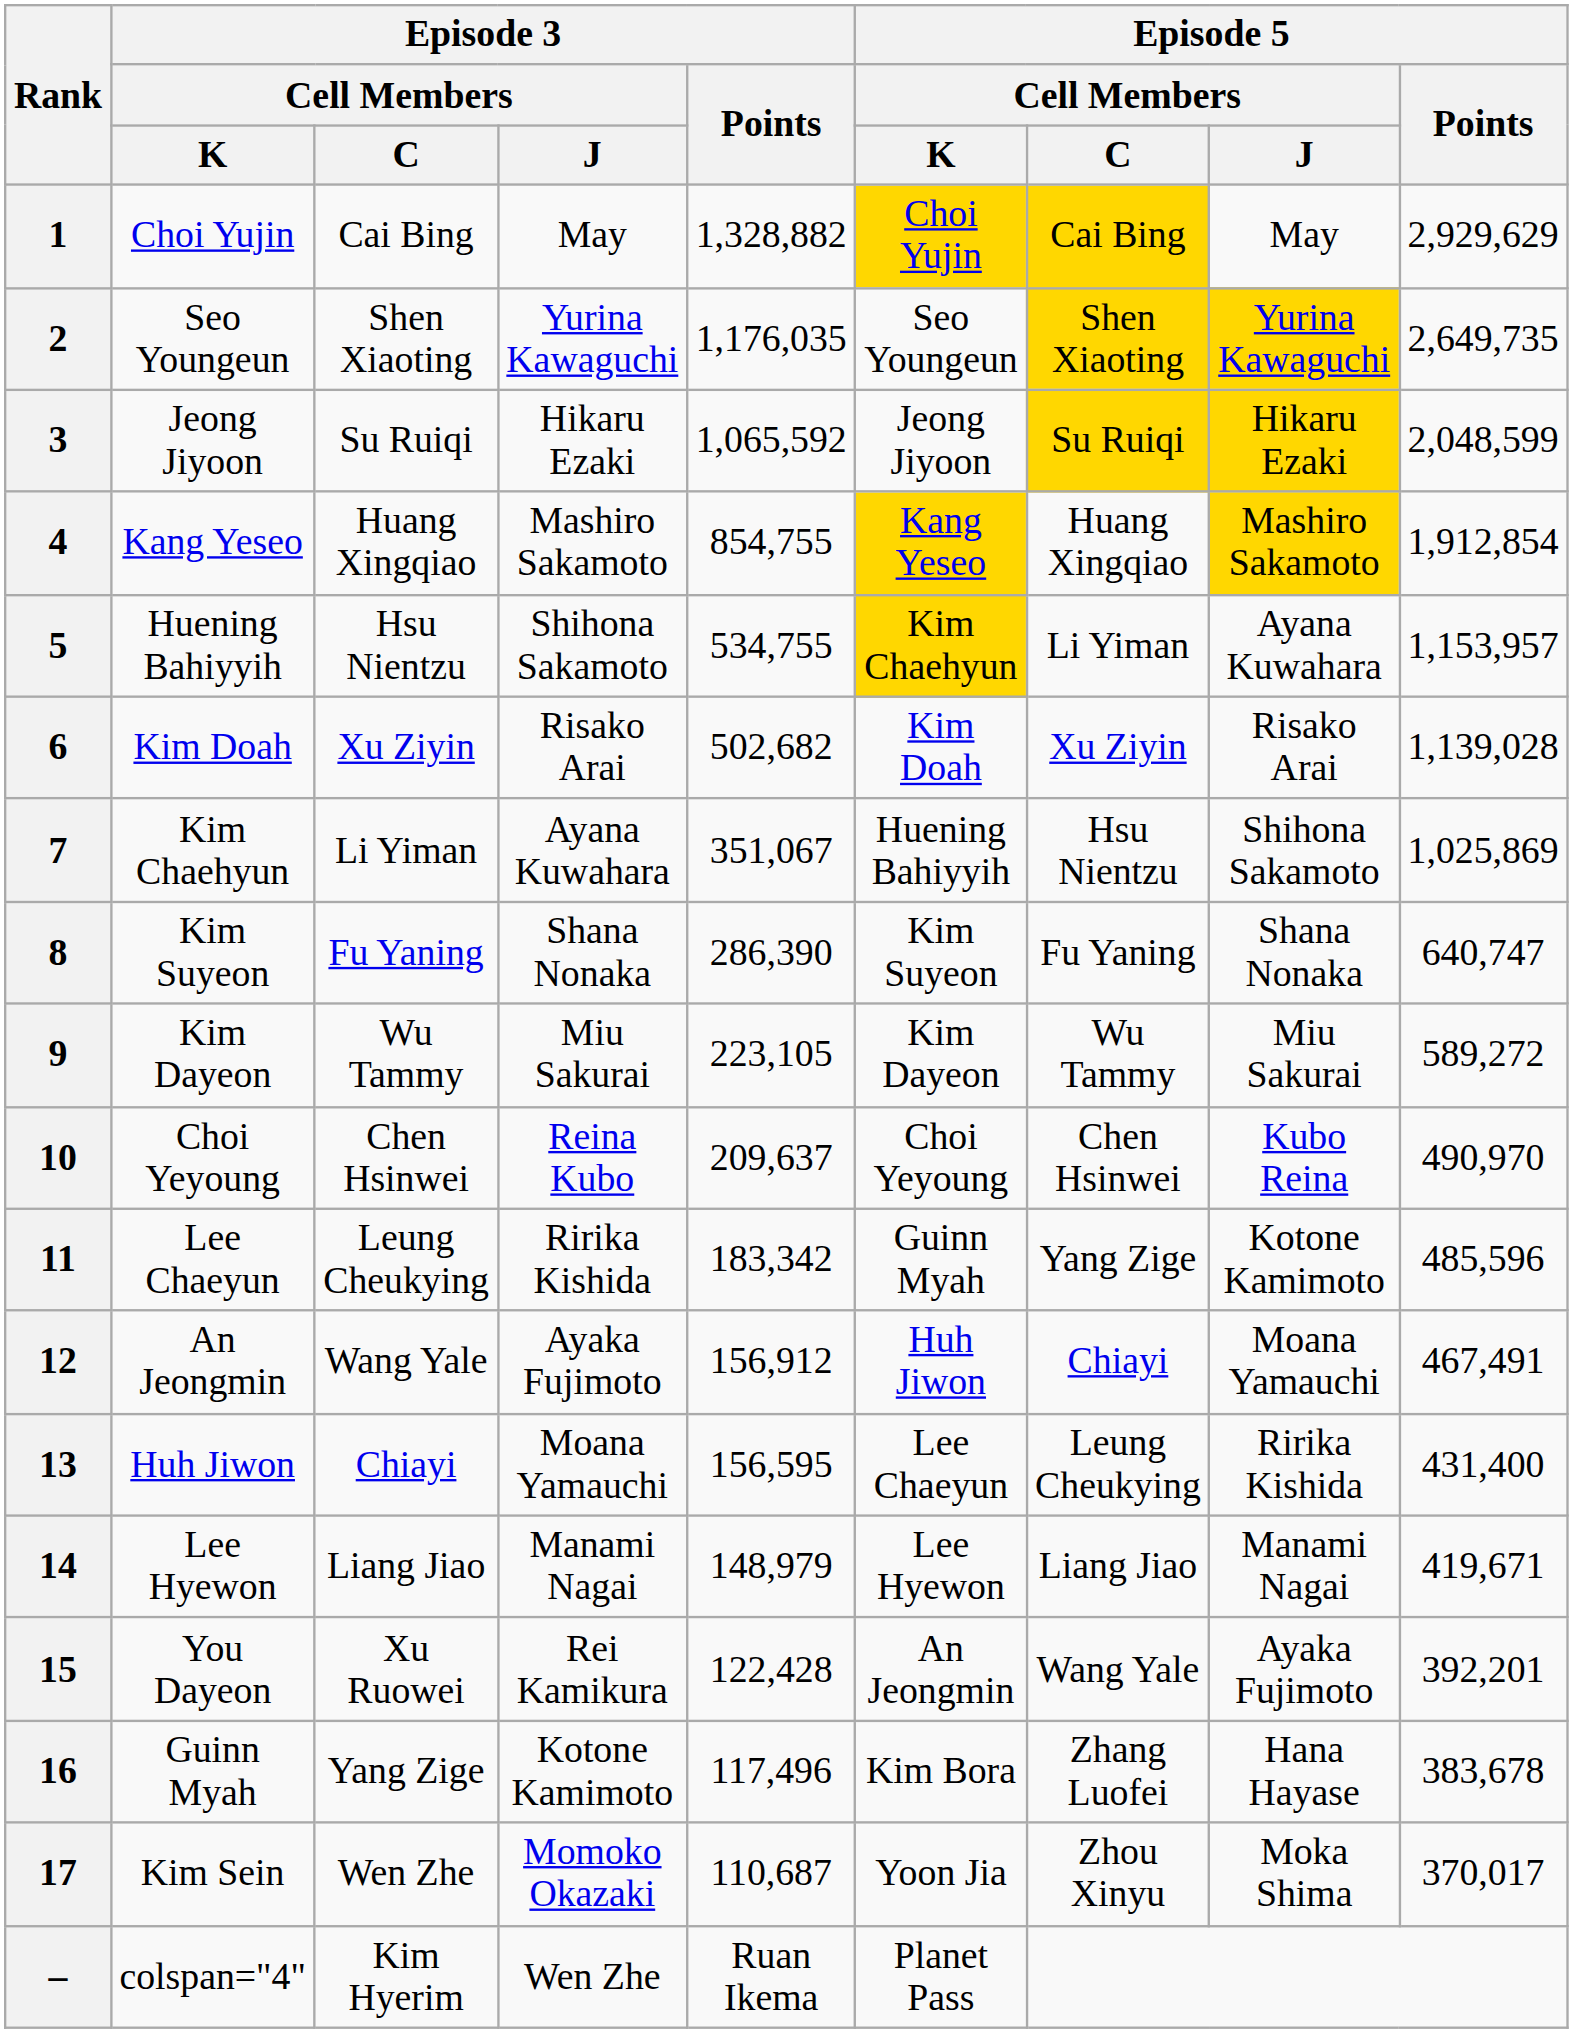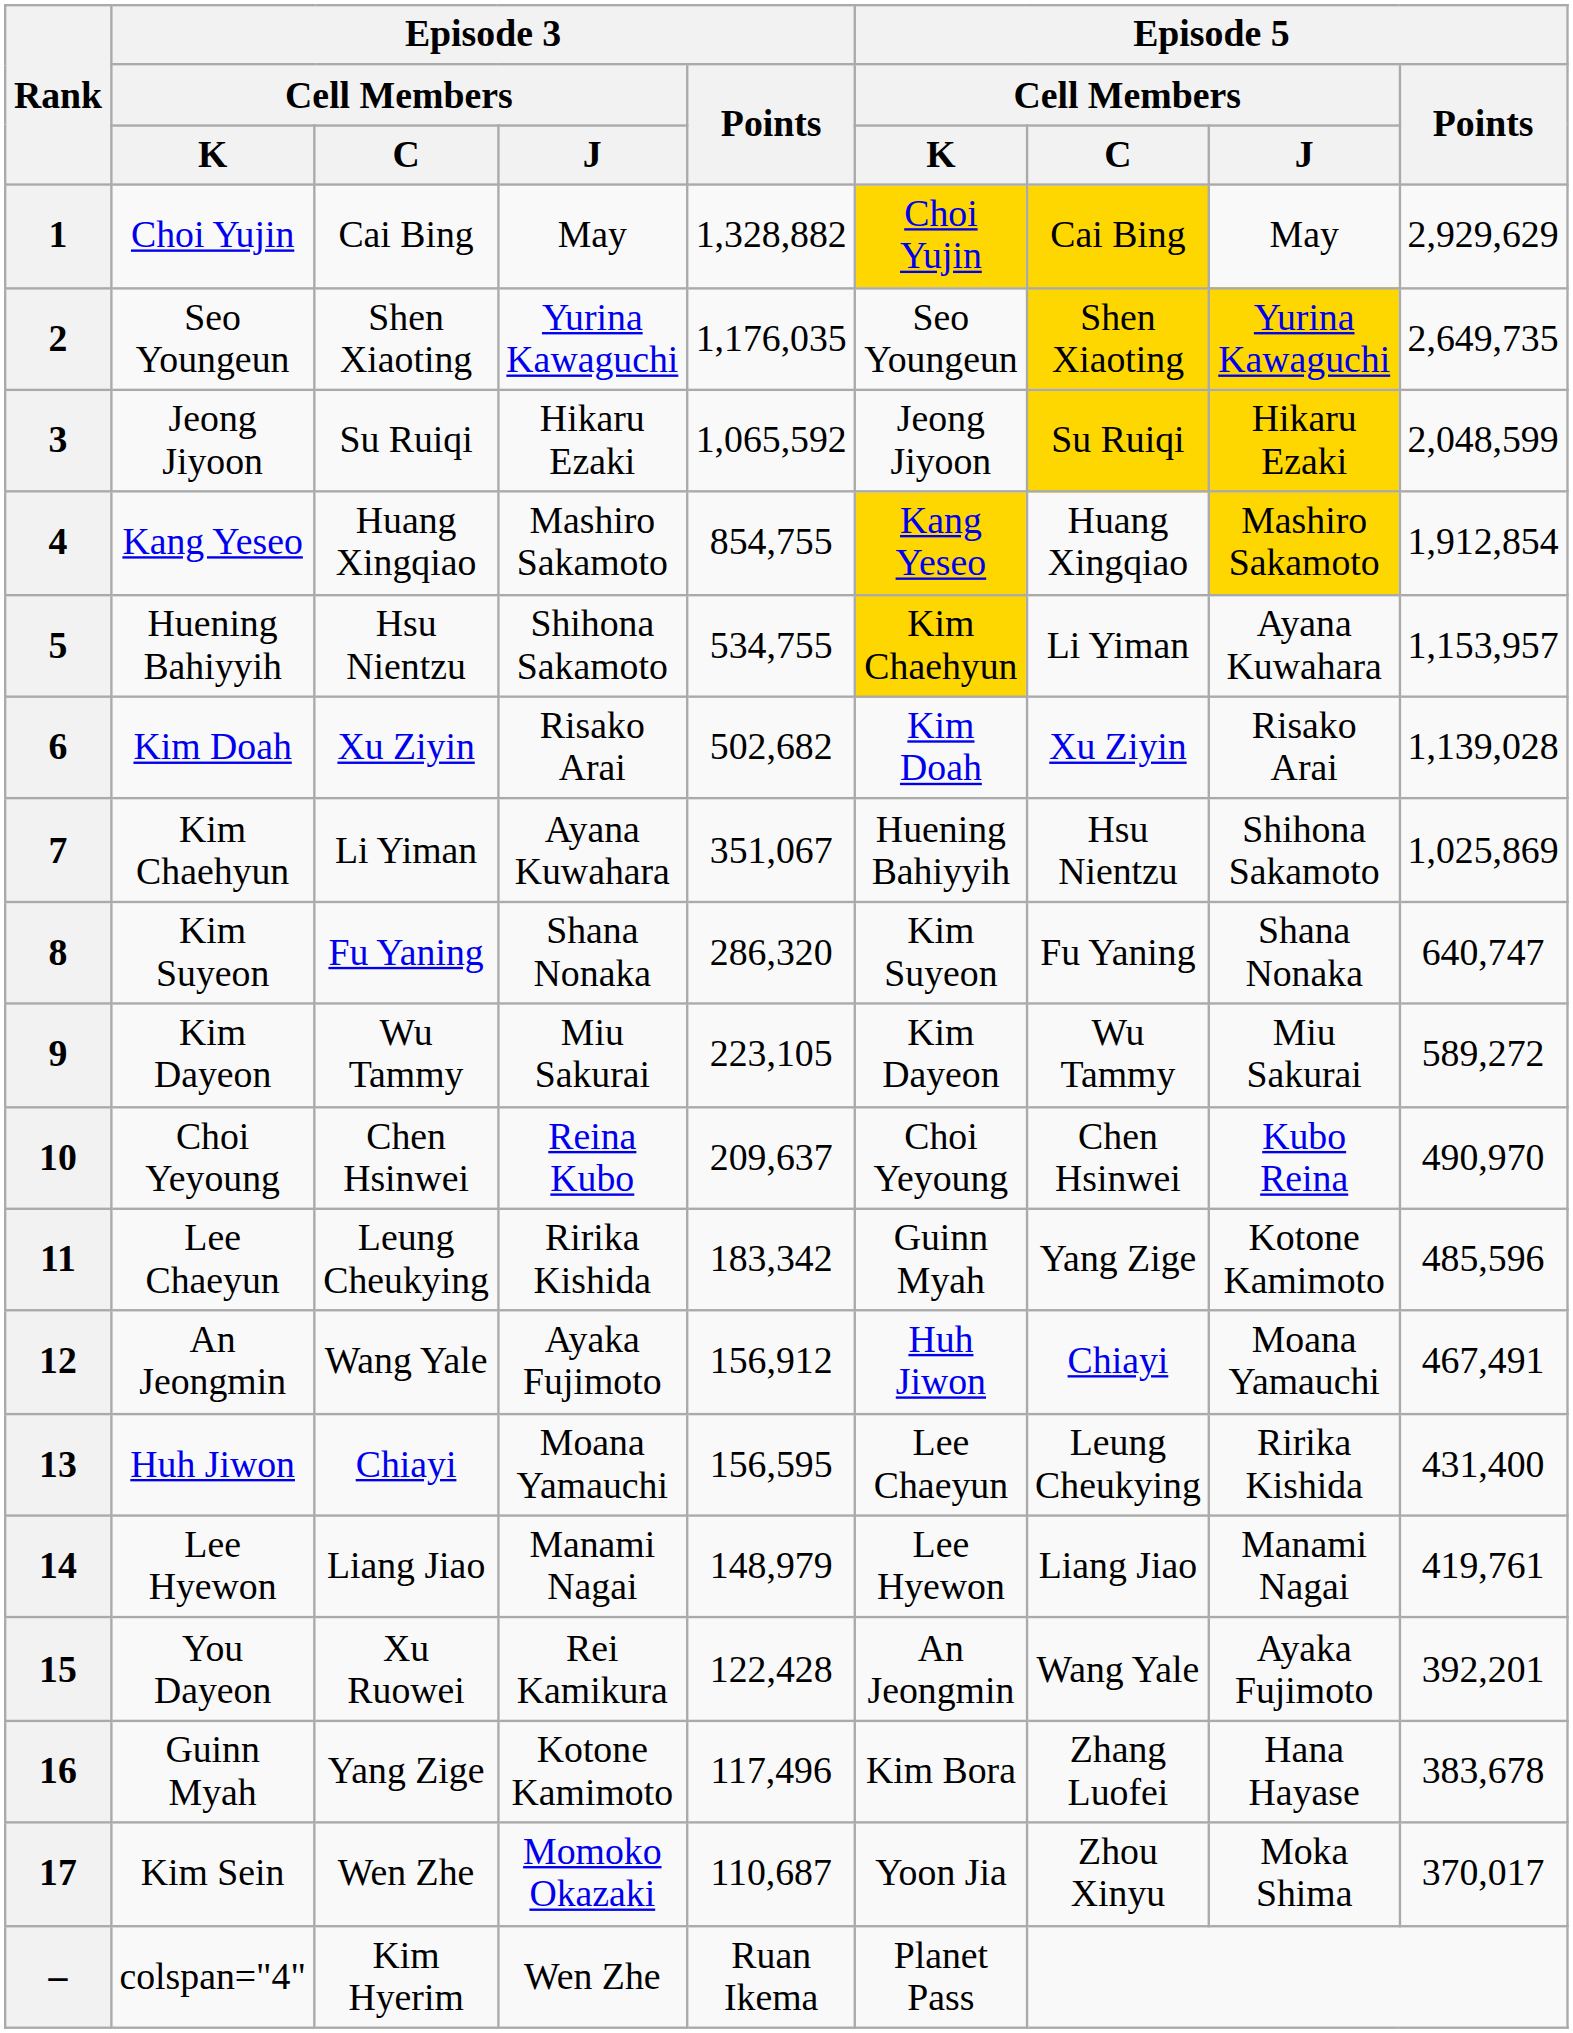8 | Episode 3 / Points: 286,390 -> 286,320
14 | Episode 5 / Points: 419,671 -> 419,761
